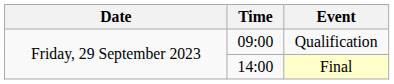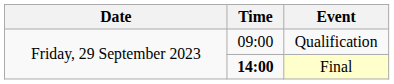Final | Time: normal -> bold
